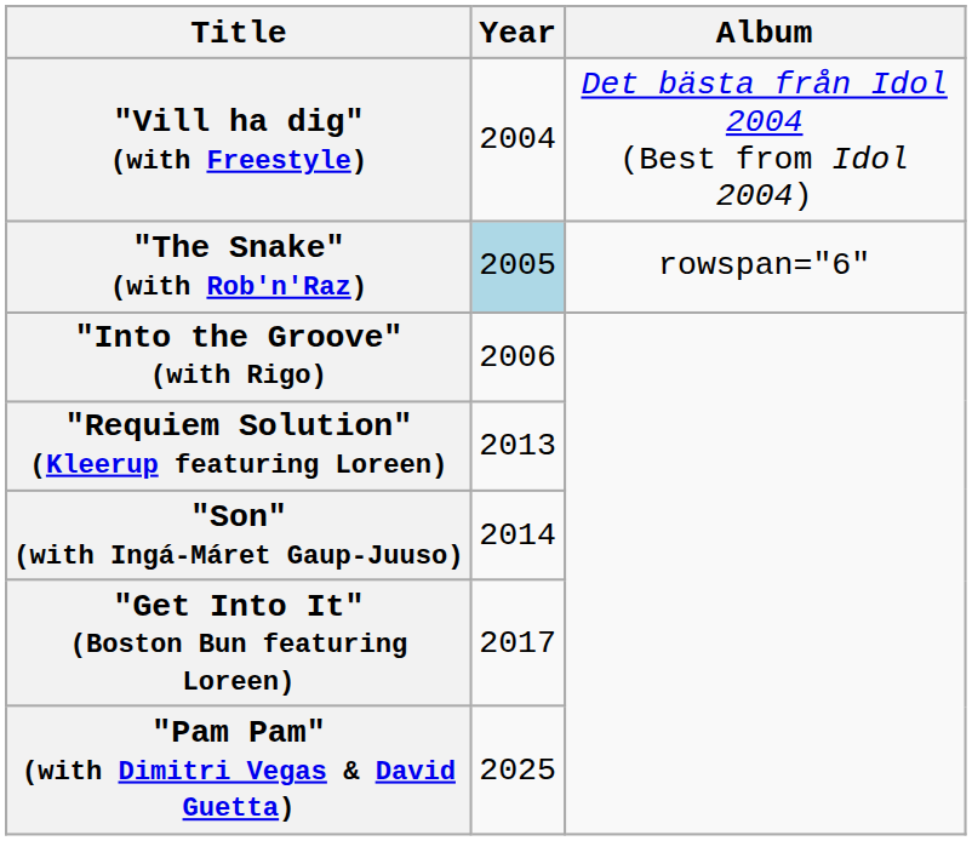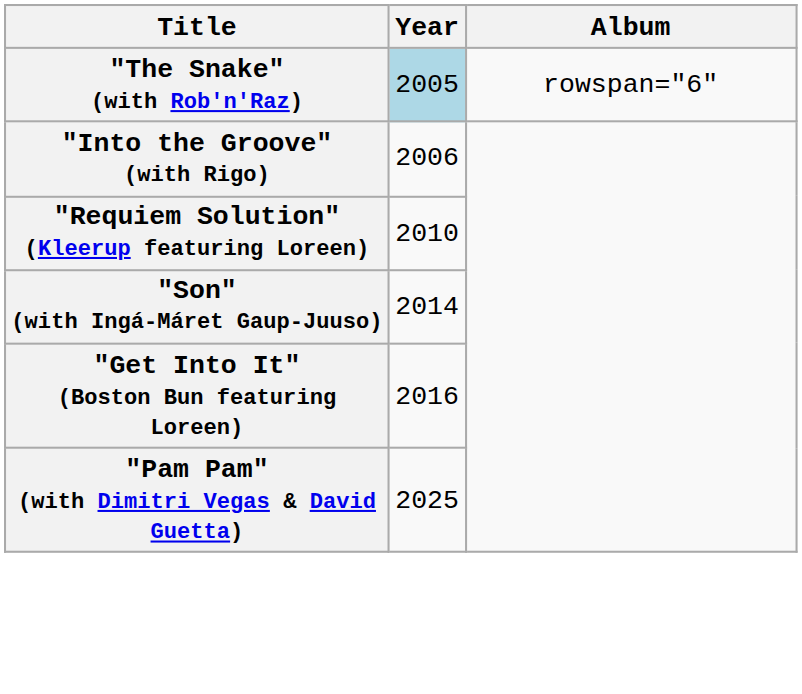- row: "Vill ha dig" (with Freestyle) | 2004 | Det bästa från Idol 2004 (Best from Idol 2004)
"Requiem Solution" (Kleerup featuring Loreen) | Year: 2013 -> 2010
"Get Into It" (Boston Bun featuring Loreen) | Year: 2017 -> 2016
